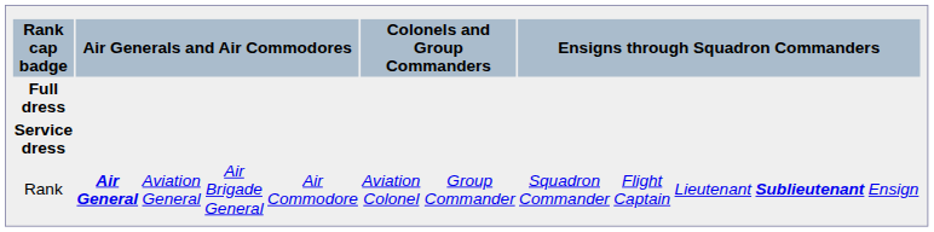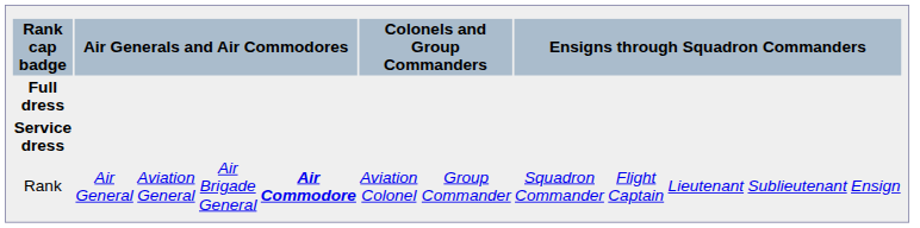Rank | column 2: bold -> normal
Rank | column 5: normal -> bold
Rank | column 11: bold -> normal
